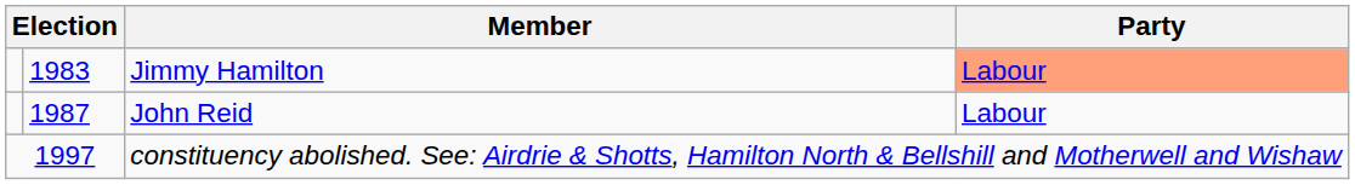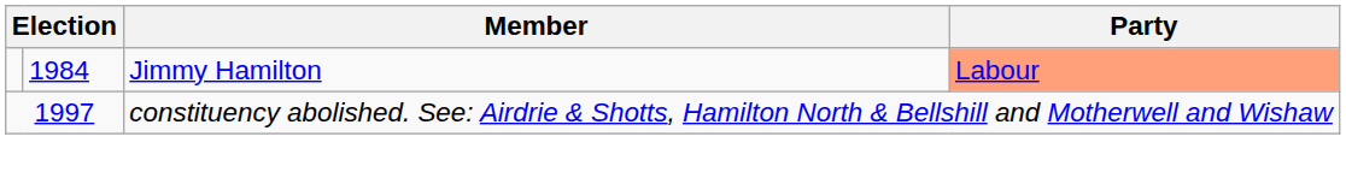Jimmy Hamilton | column 2: 1983 -> 1984
- row: 1987 | John Reid | Labour
